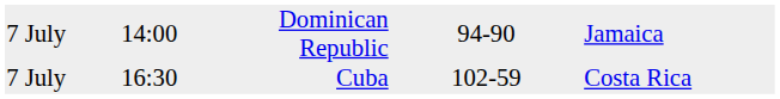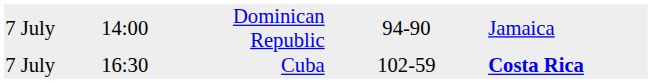7 July / Cuba | column 5: normal -> bold
